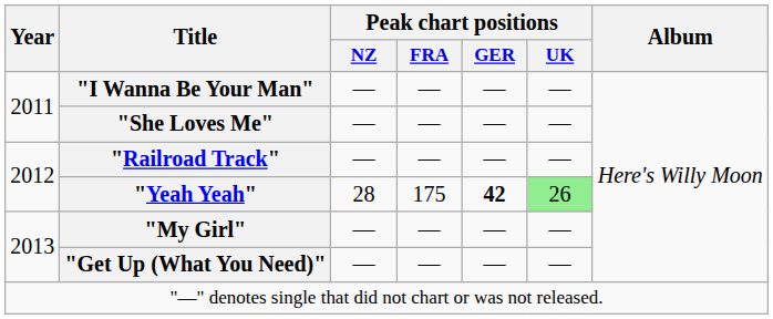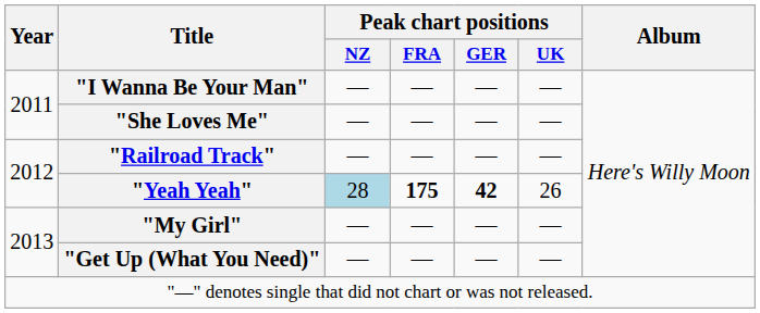"Yeah Yeah" | Peak chart positions / NZ: no background -> lightblue background
"Yeah Yeah" | Peak chart positions / FRA: normal -> bold
"Yeah Yeah" | Peak chart positions / UK: lightgreen background -> no background
